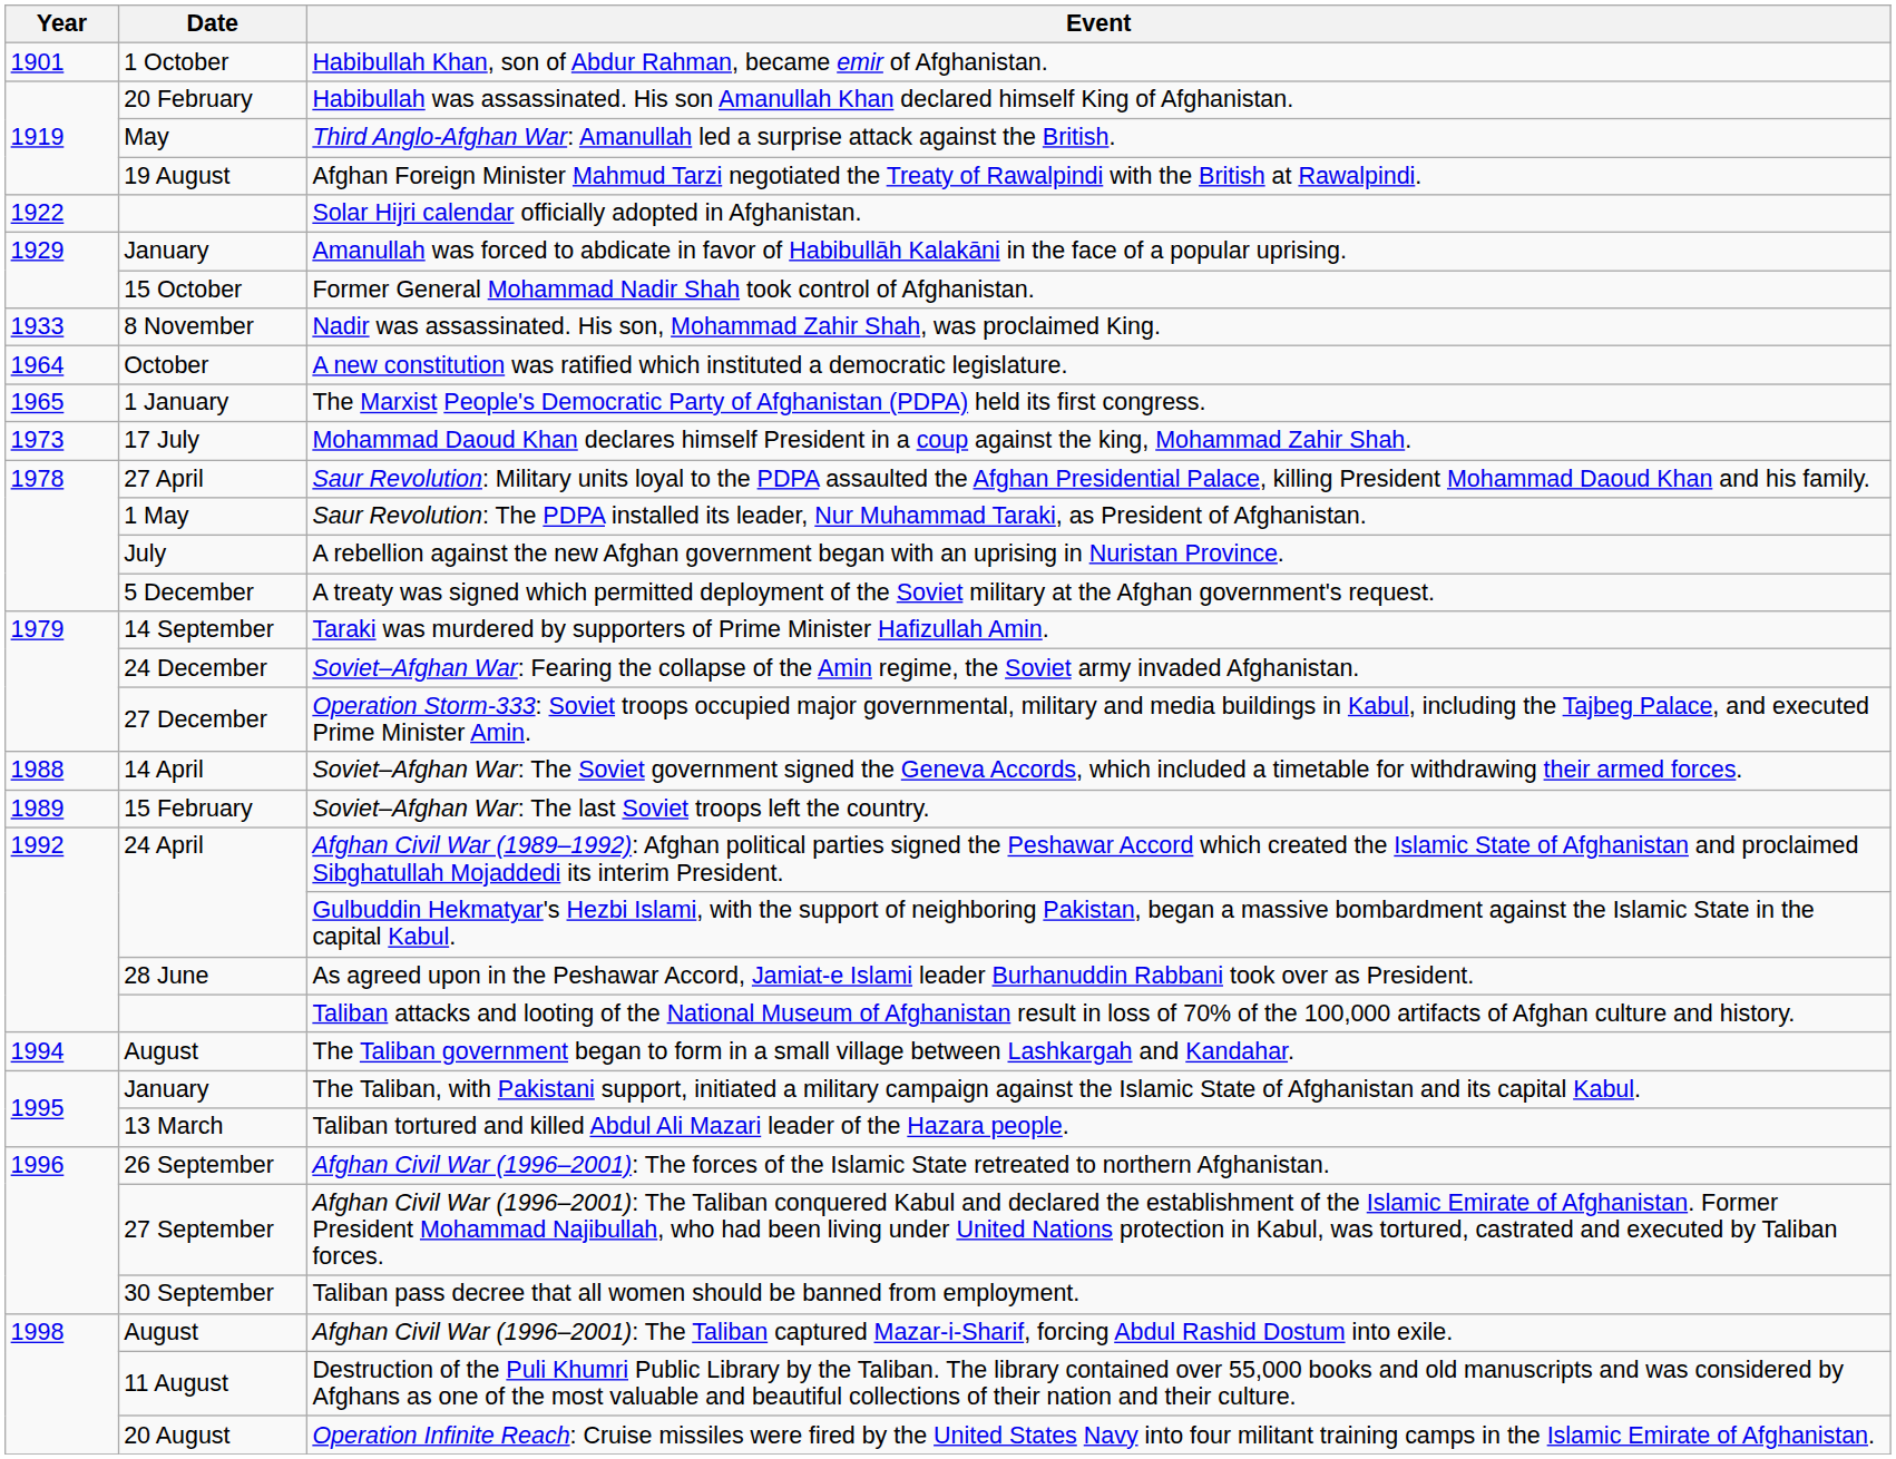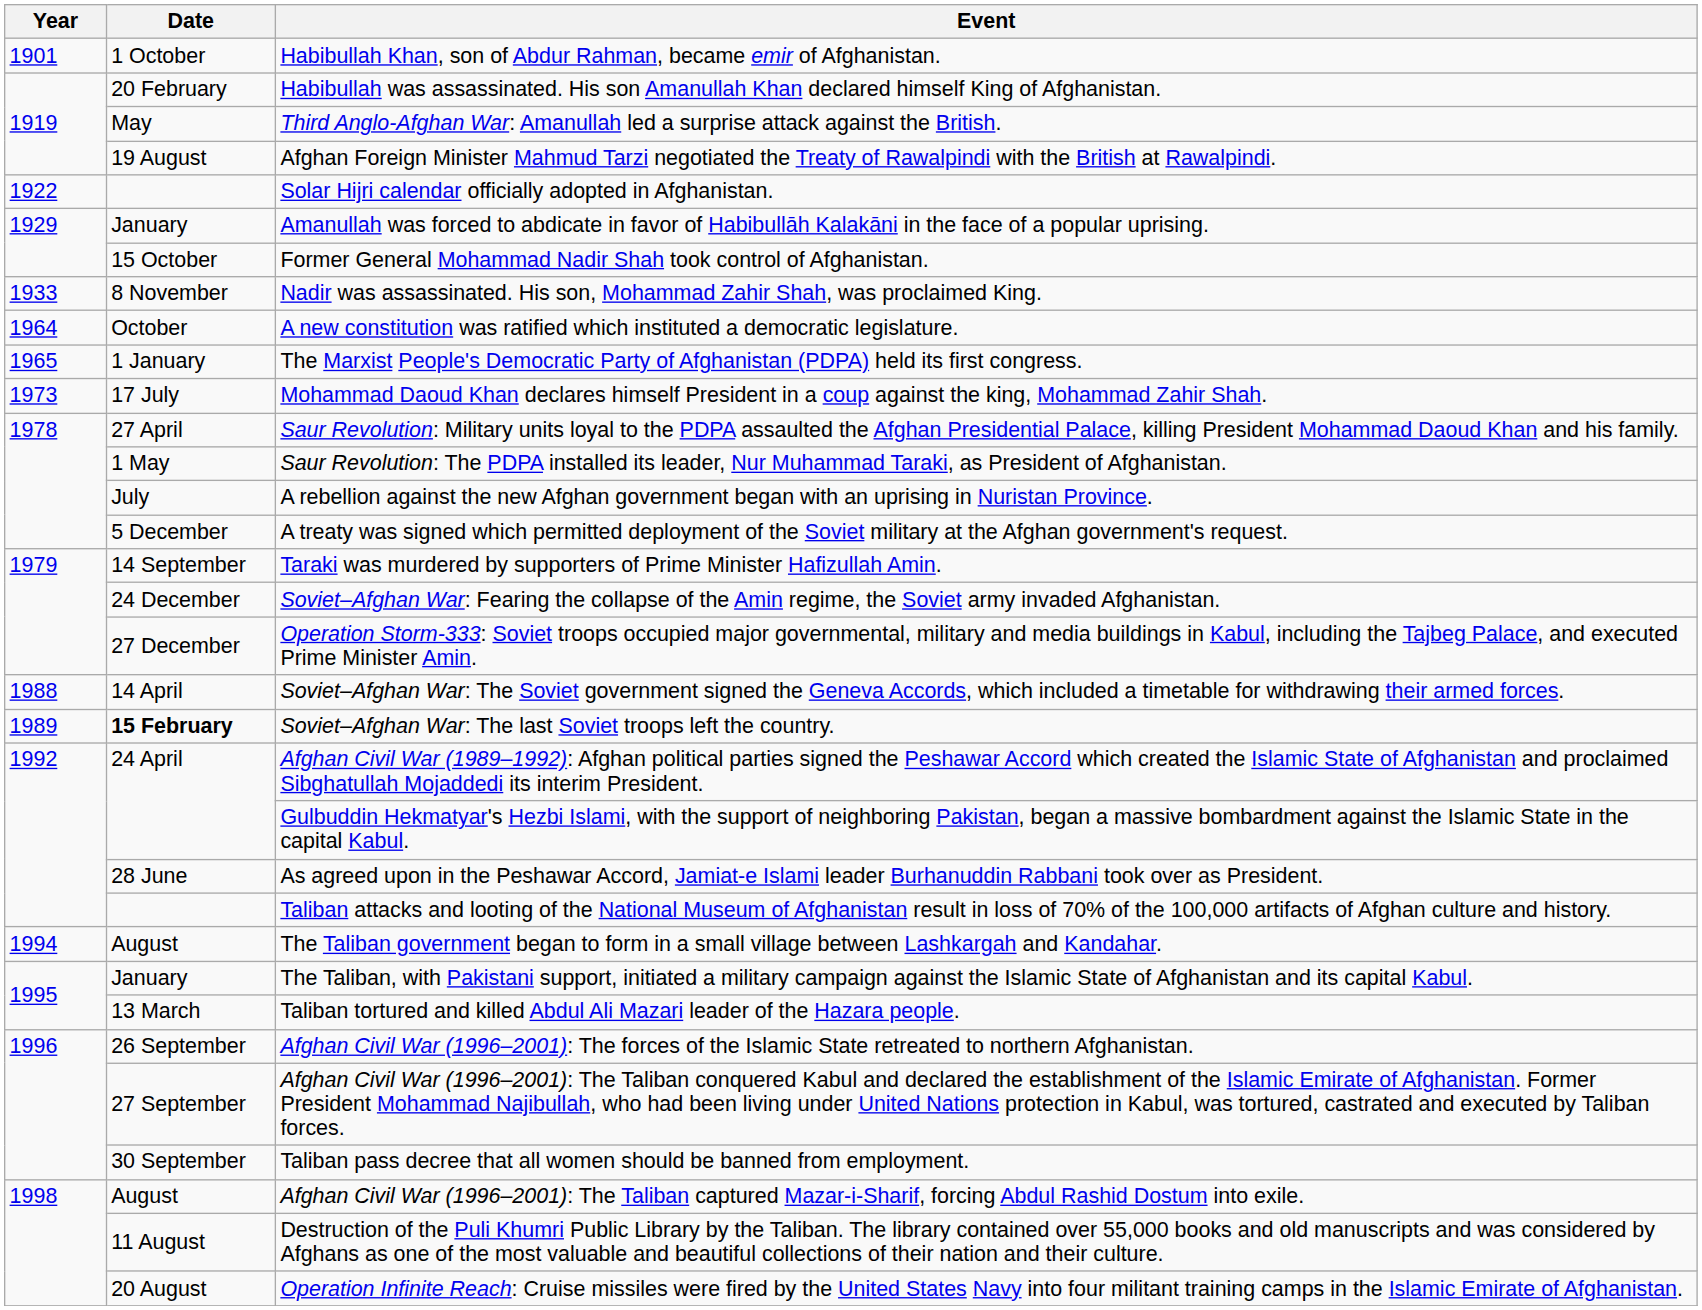Soviet–Afghan War: The last Soviet troops left the country. | Date: normal -> bold
